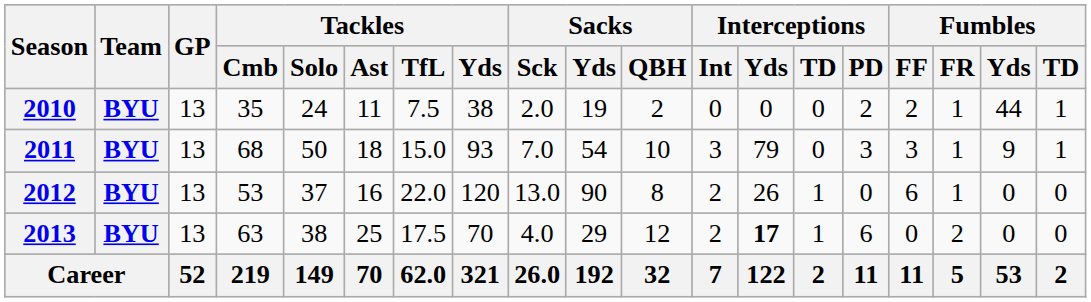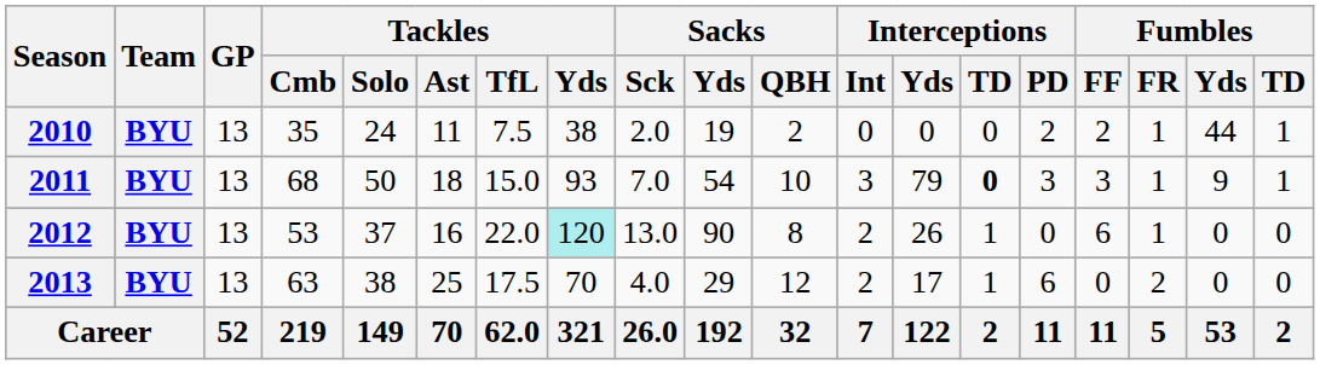2011 | Interceptions / TD: normal -> bold
2012 | Tackles / Yds: no background -> paleturquoise background
2013 | Interceptions / Yds: bold -> normal
